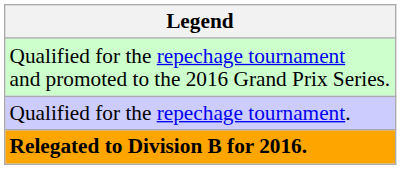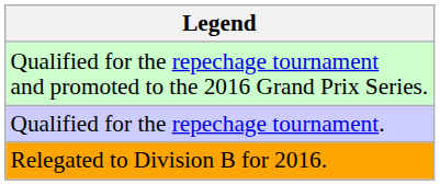row 4 | column 1: bold -> normal
